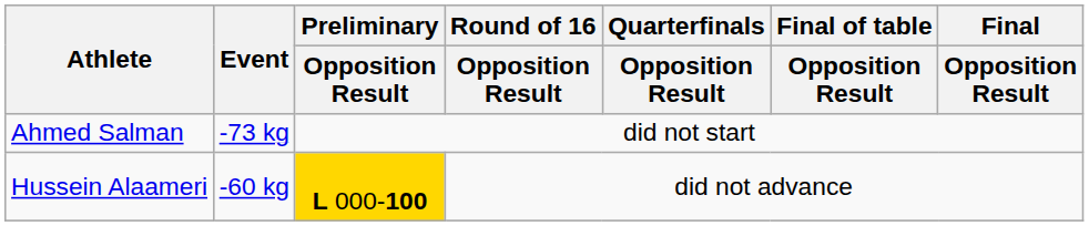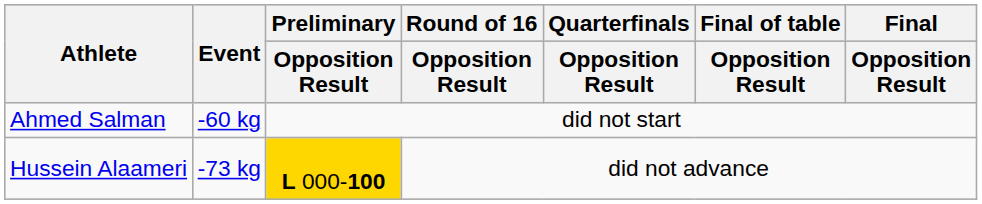Ahmed Salman | Event: -73 kg -> -60 kg
Hussein Alaameri | Event: -60 kg -> -73 kg
